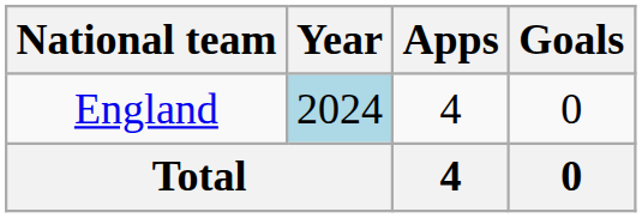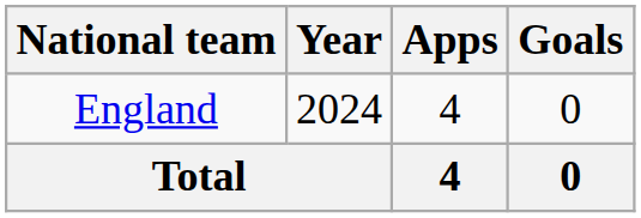England | Year: lightblue background -> no background
